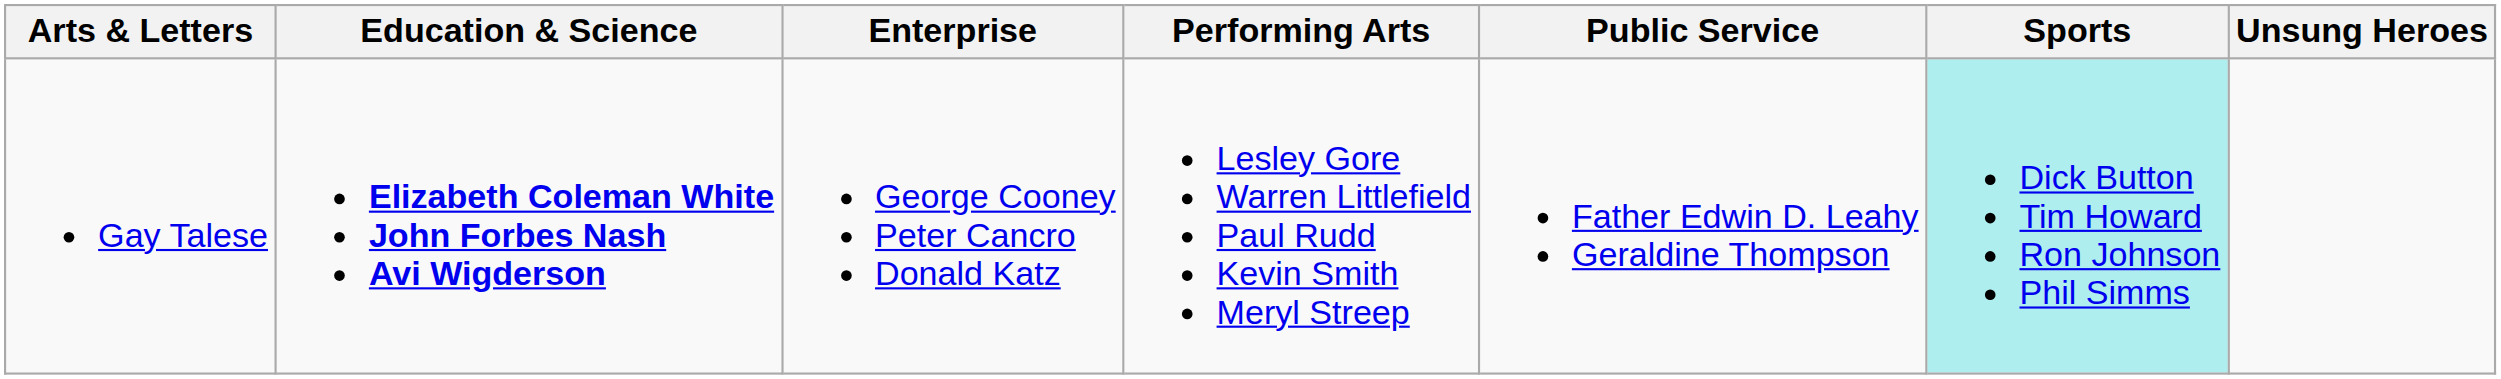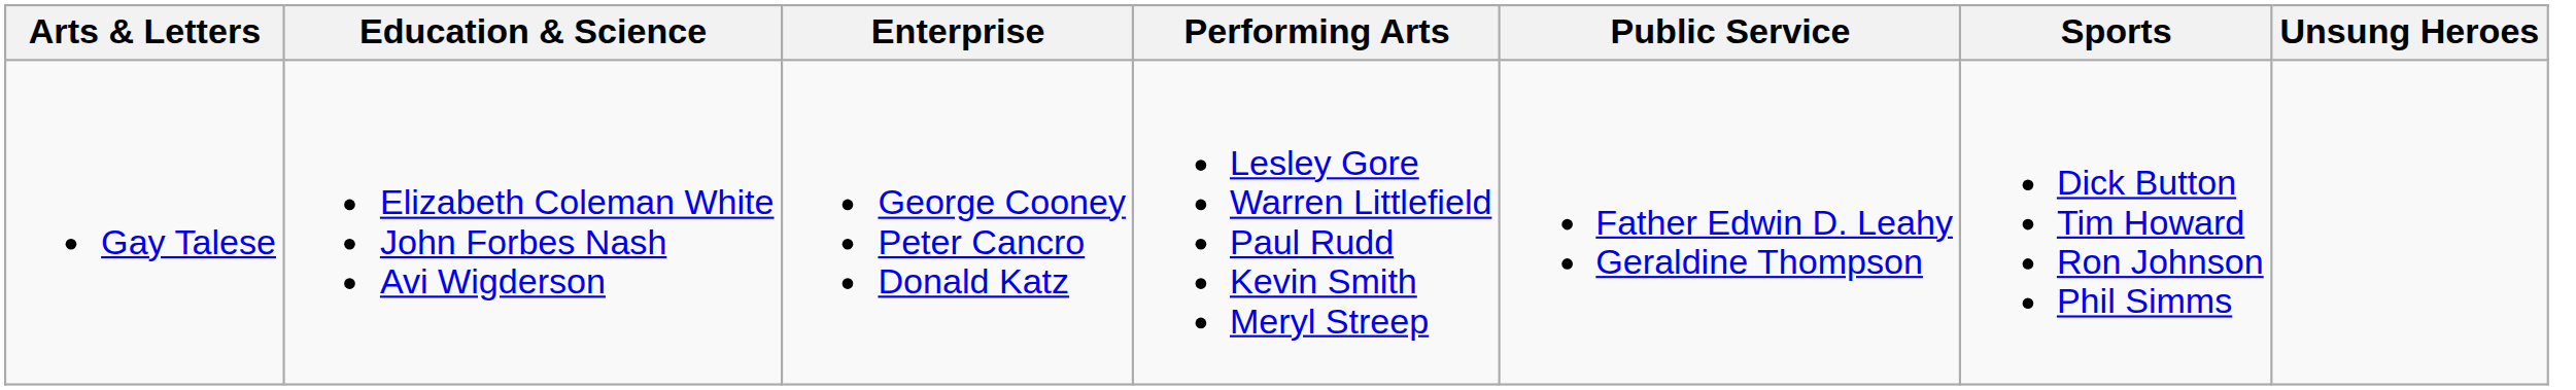Gay Talese | Education & Science: bold -> normal
Gay Talese | Sports: paleturquoise background -> no background
